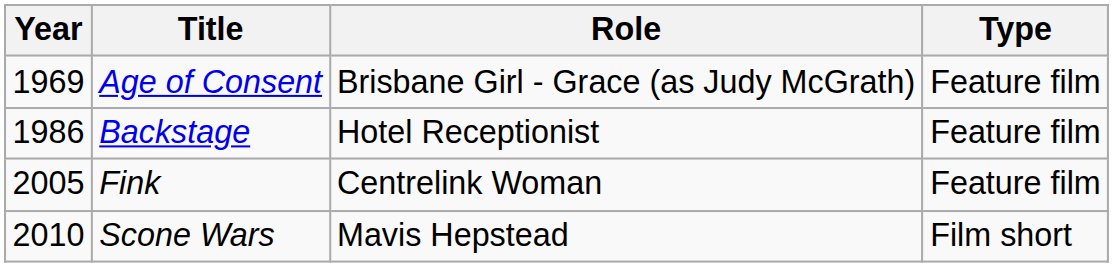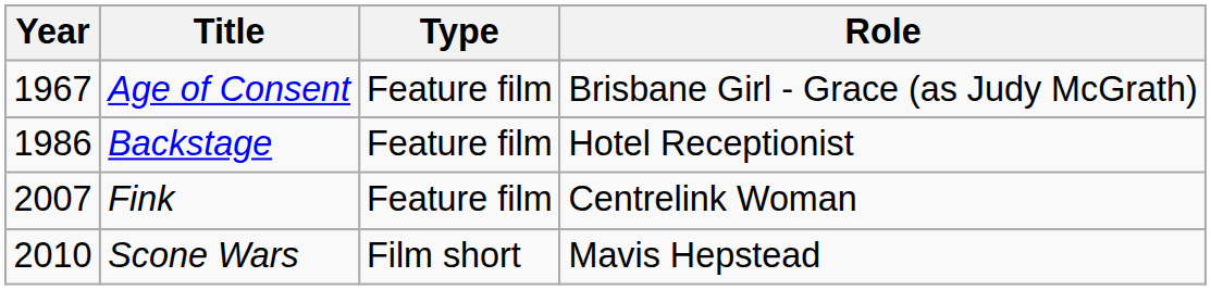columns swapped: Role <-> Type
Age of Consent | Year: 1969 -> 1967
Fink | Year: 2005 -> 2007
